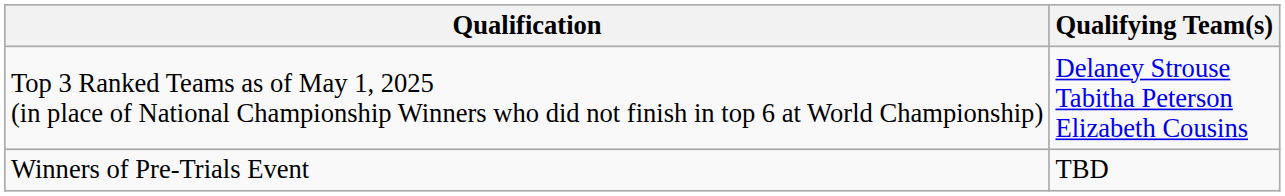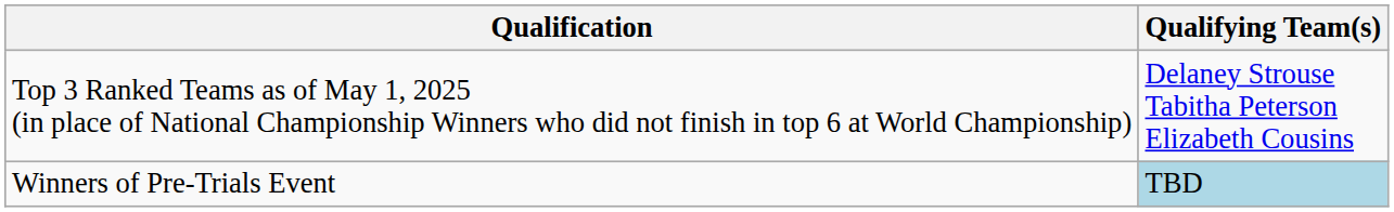Winners of Pre-Trials Event | Qualifying Team(s): no background -> lightblue background
